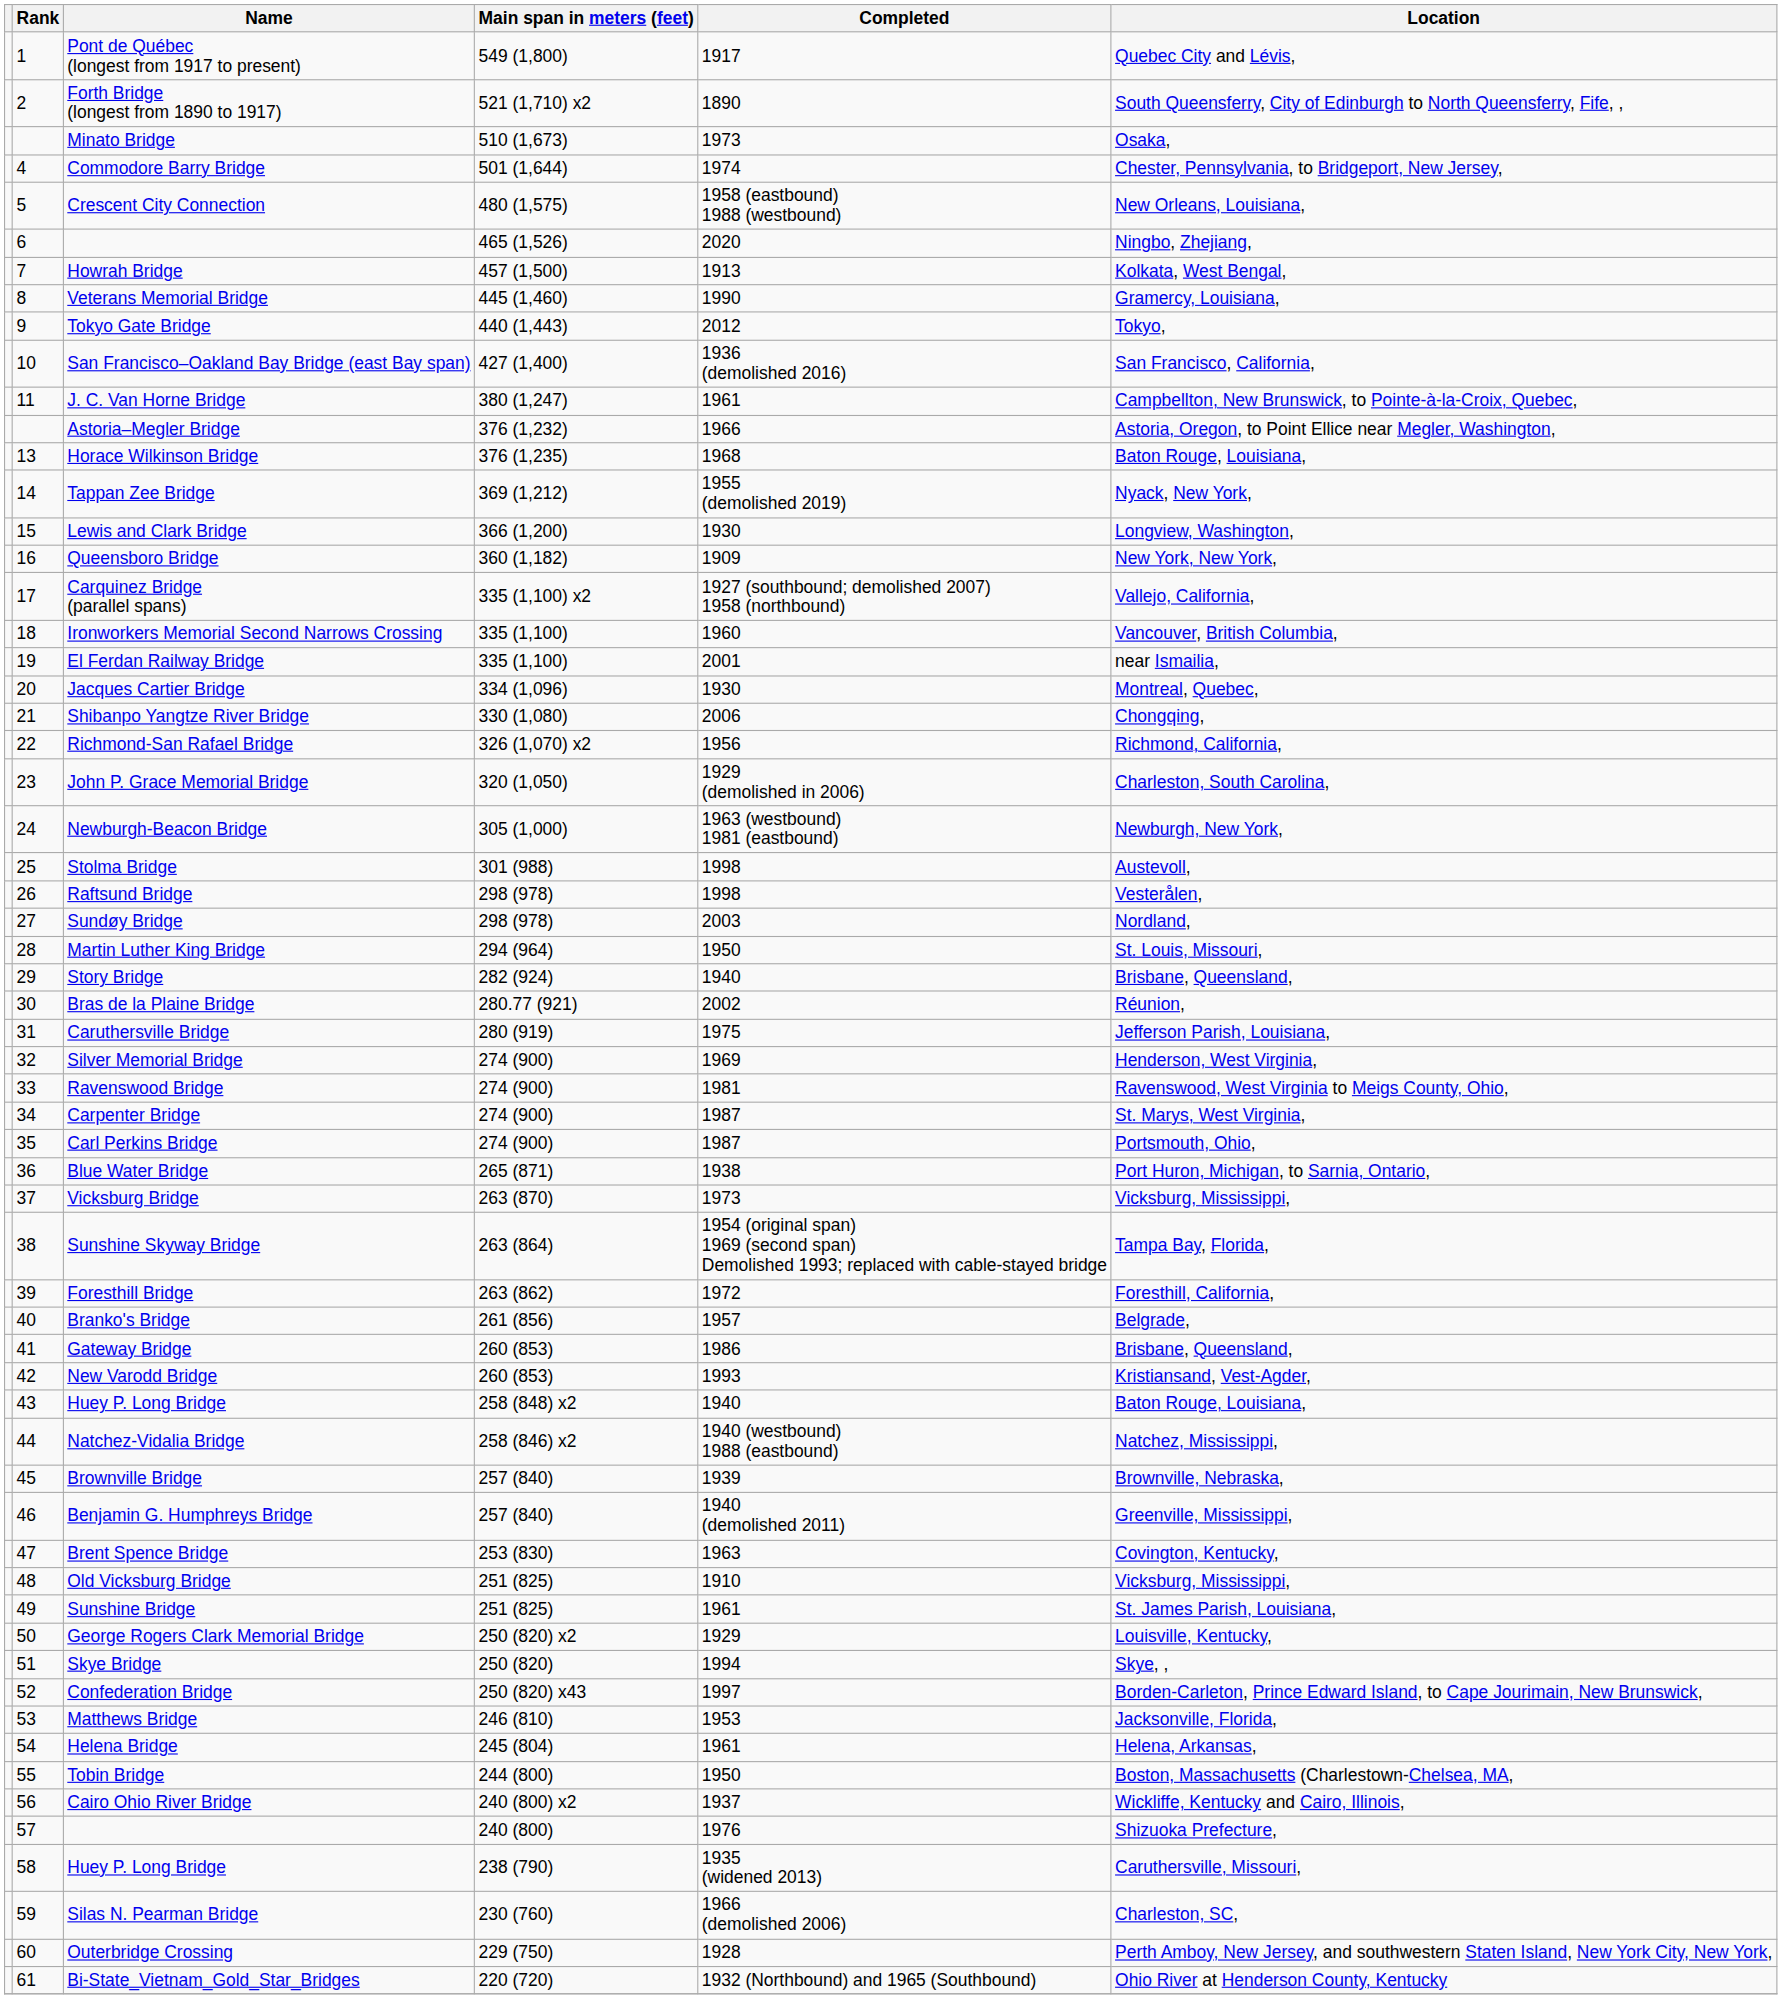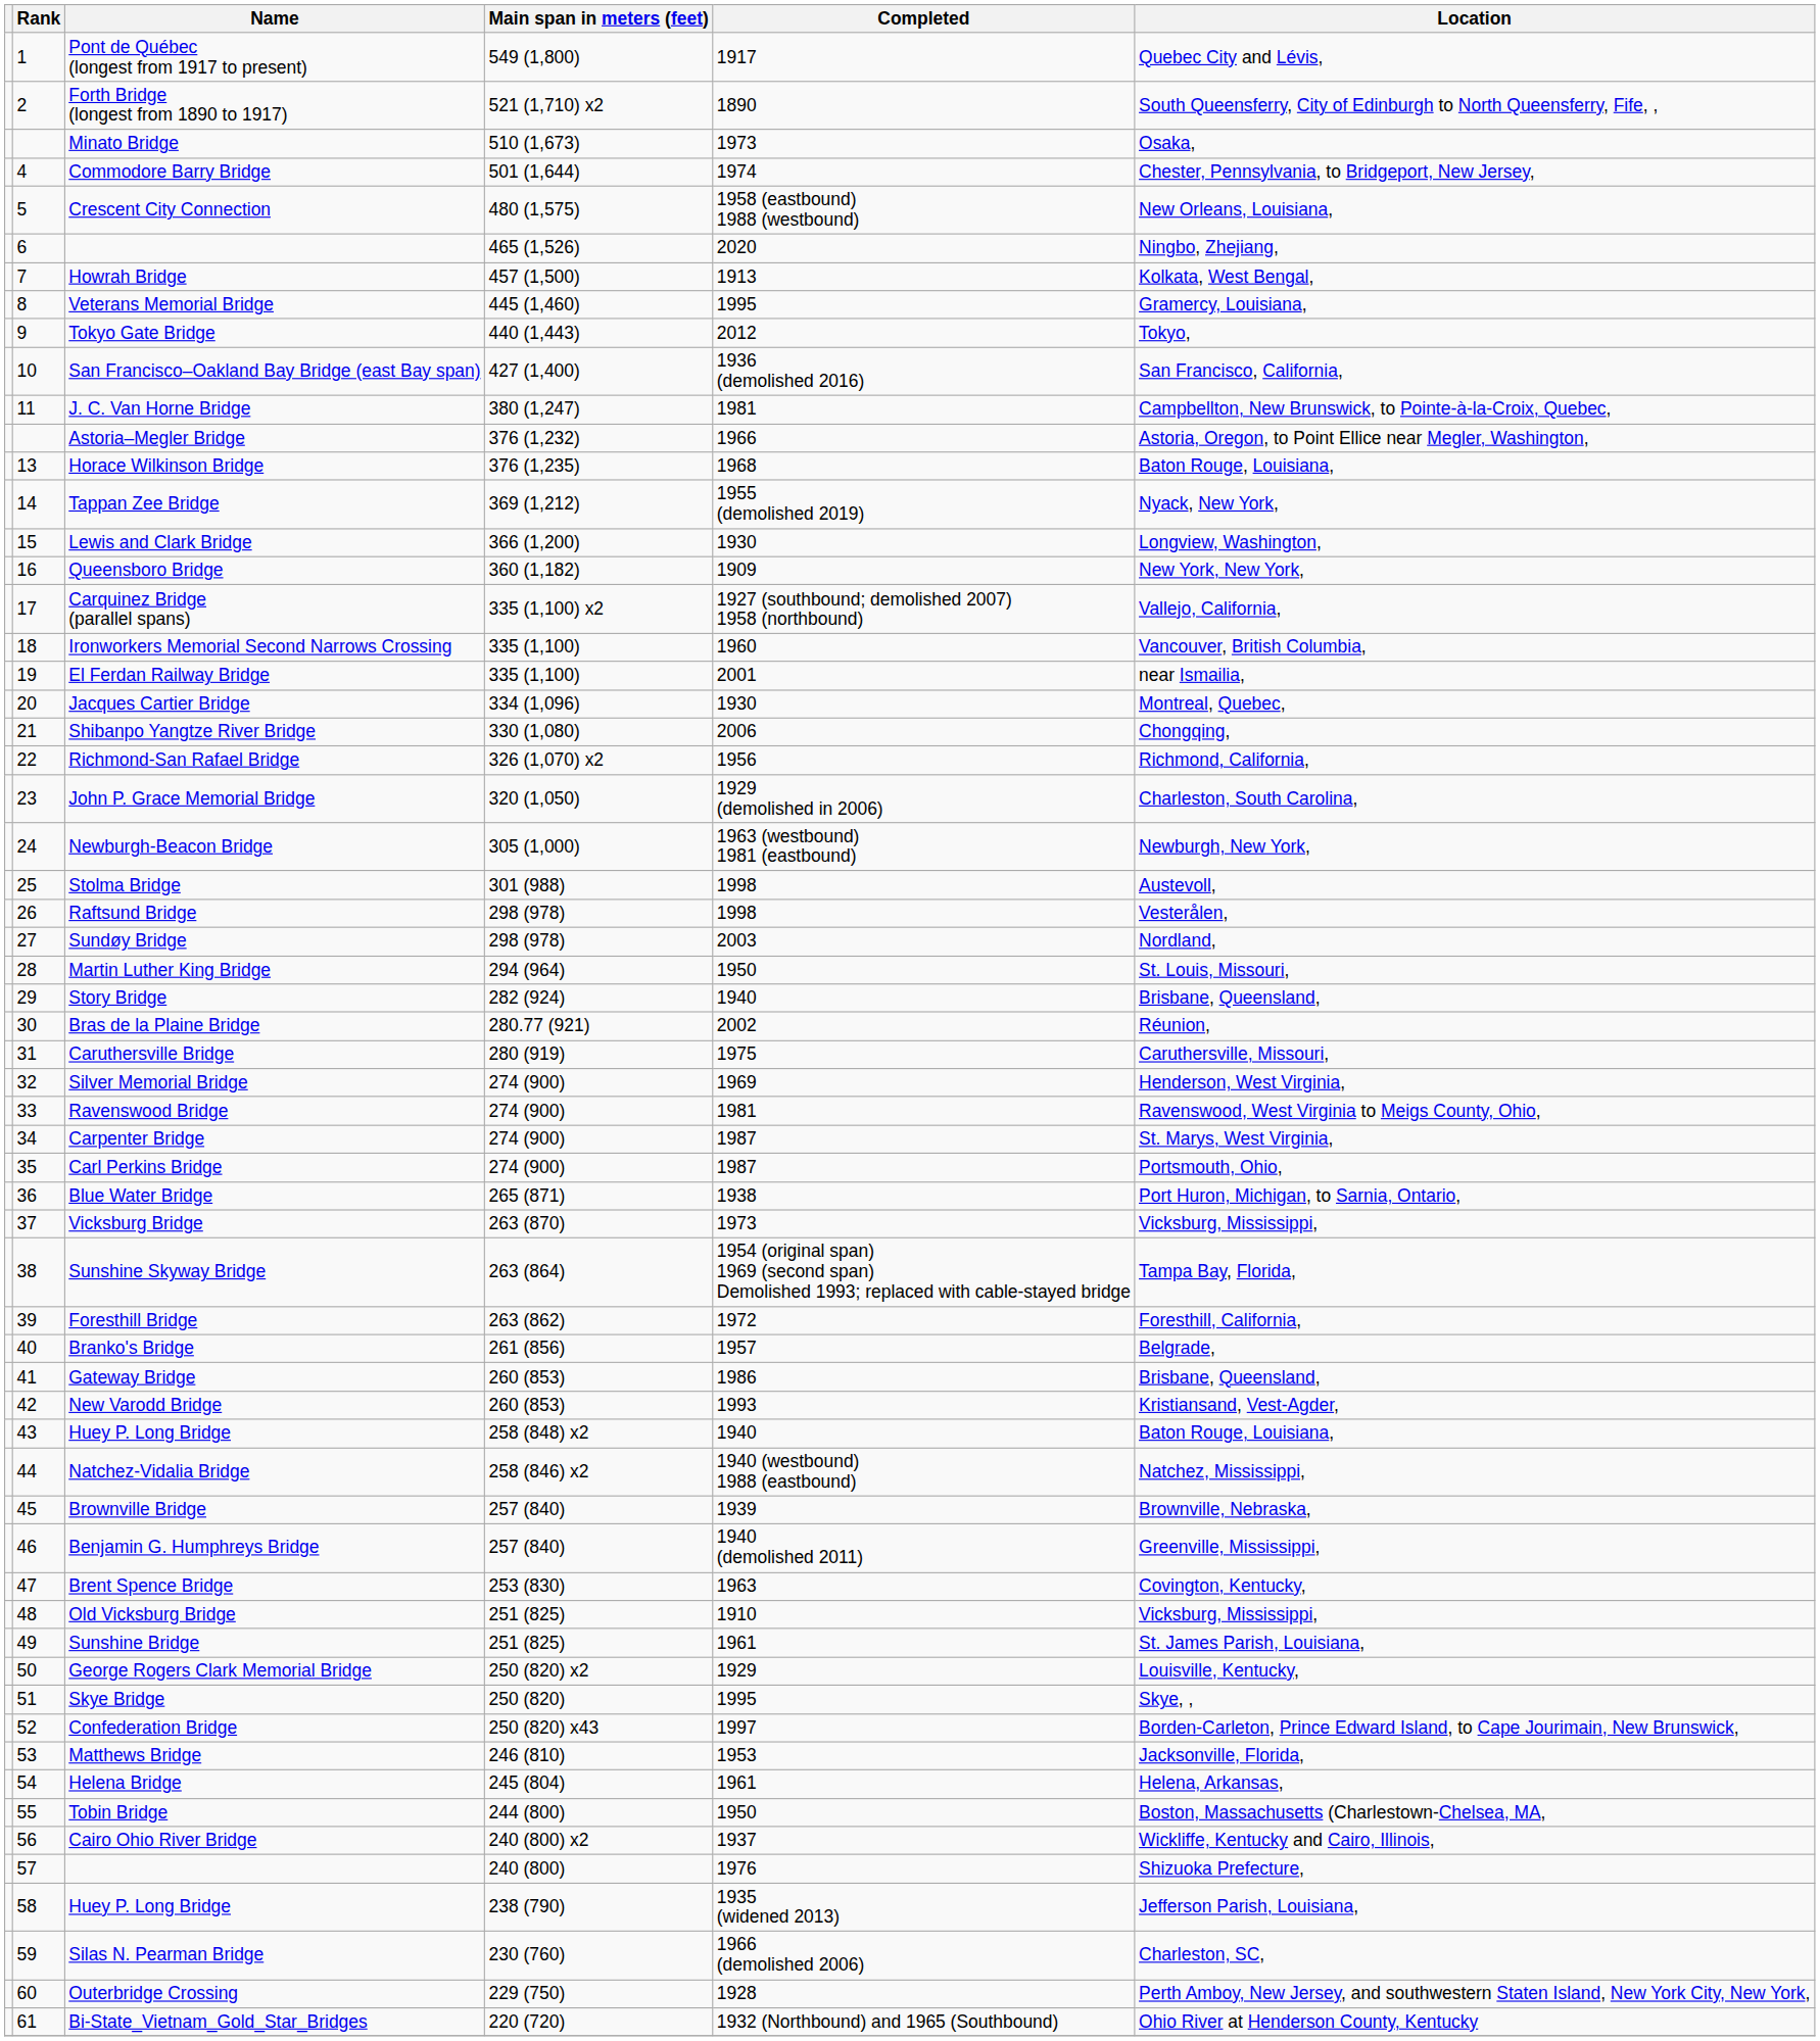Veterans Memorial Bridge | Completed: 1990 -> 1995
J. C. Van Horne Bridge | Completed: 1961 -> 1981
Caruthersville Bridge | Location: Jefferson Parish, Louisiana, -> Caruthersville, Missouri,
Skye Bridge | Completed: 1994 -> 1995
58 / Huey P. Long Bridge | Location: Caruthersville, Missouri, -> Jefferson Parish, Louisiana,
